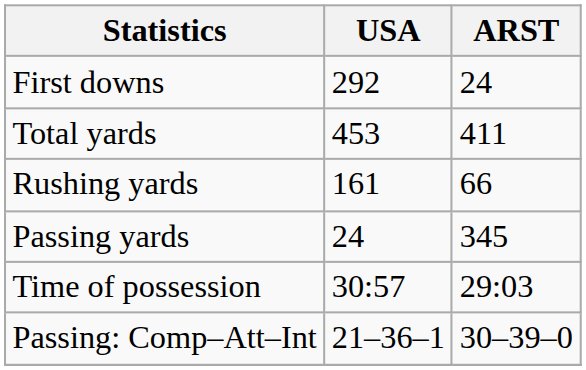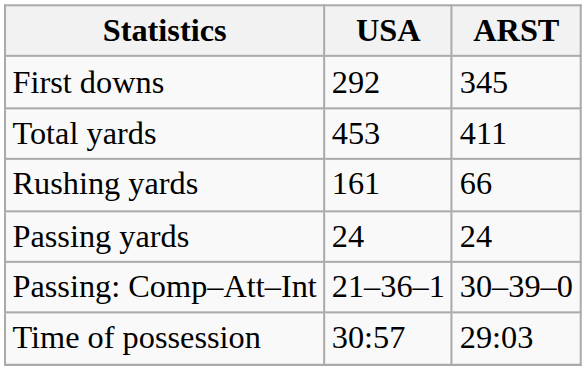First downs | ARST: 24 -> 345
Passing yards | ARST: 345 -> 24
rows swapped: Passing: Comp–Att–Int <-> Time of possession
